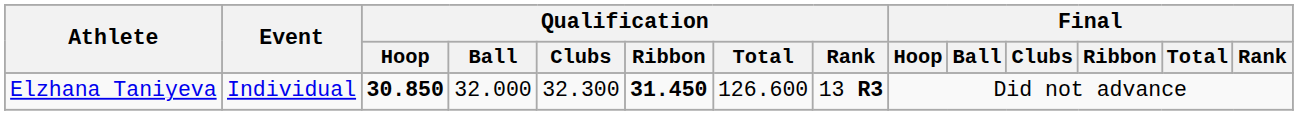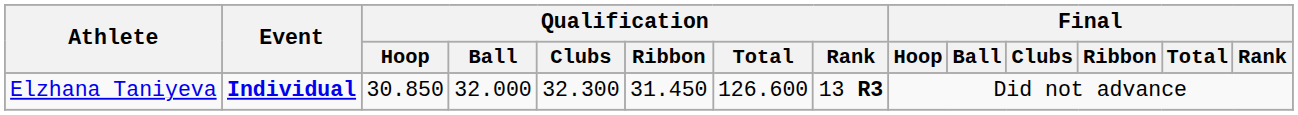Elzhana Taniyeva | Event: normal -> bold
Elzhana Taniyeva | Qualification / Hoop: bold -> normal
Elzhana Taniyeva | Qualification / Ribbon: bold -> normal
